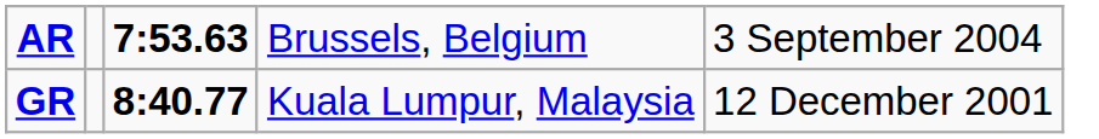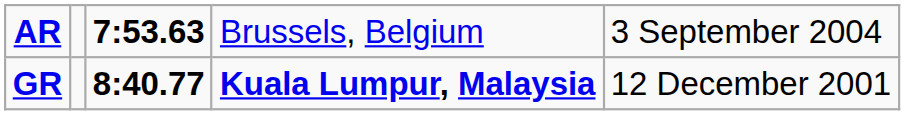GR | column 4: normal -> bold
